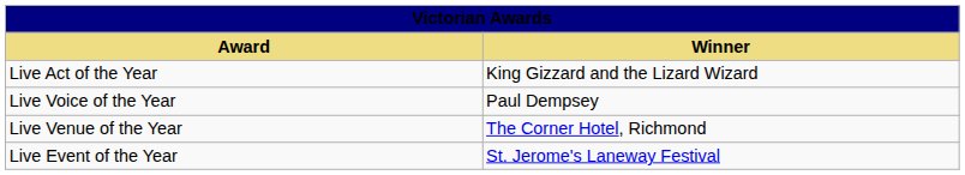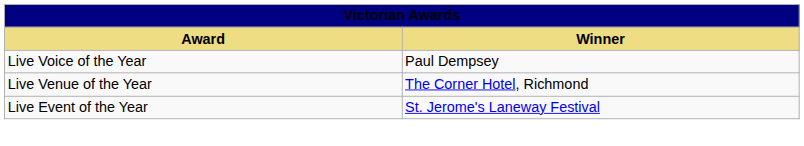- row: Live Act of the Year | King Gizzard and the Lizard Wizard
